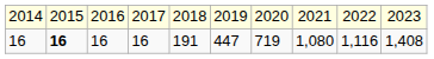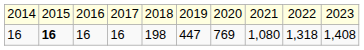row 2 | column 5: 191 -> 198
row 2 | column 7: 719 -> 769
row 2 | column 9: 1,116 -> 1,318
